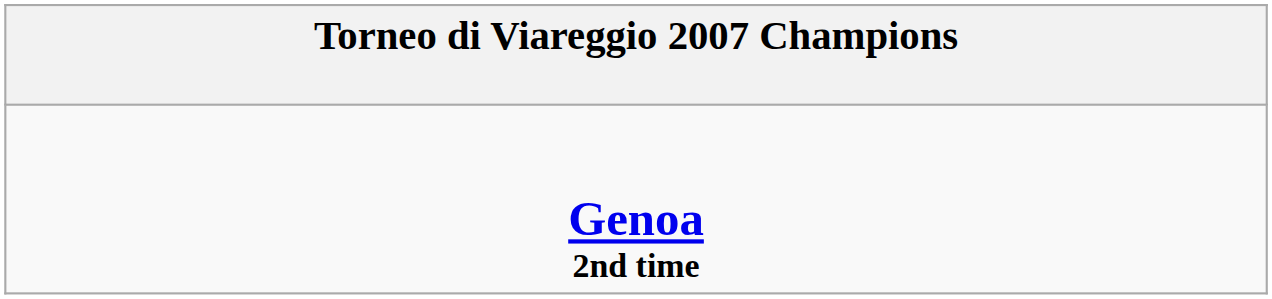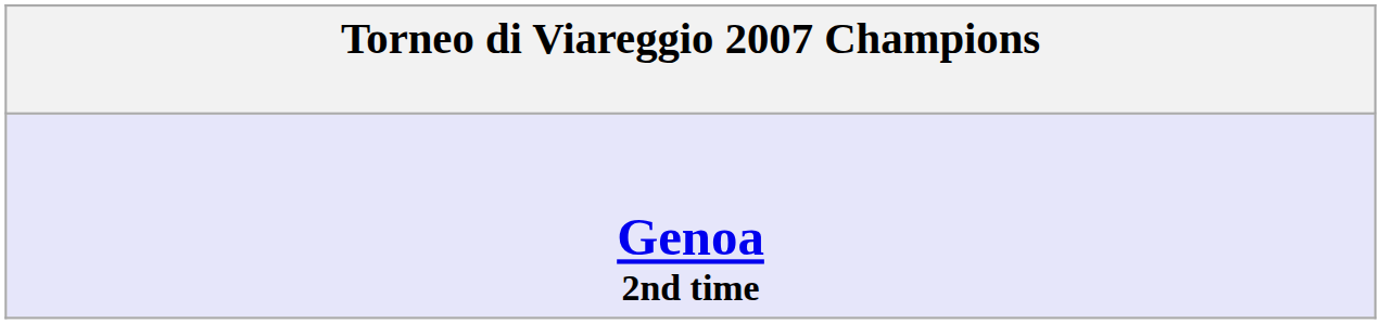row 2 | column 1: no background -> lavender background
